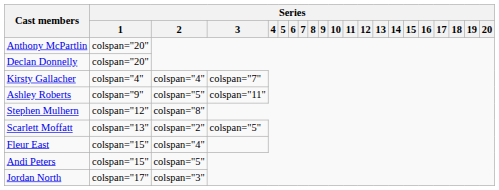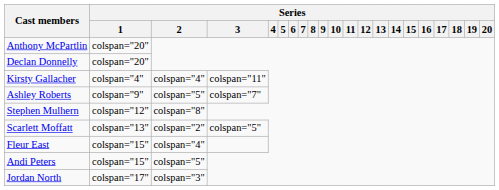Kirsty Gallacher | Series / 3: colspan="7" -> colspan="11"
Ashley Roberts | Series / 3: colspan="11" -> colspan="7"
